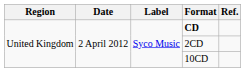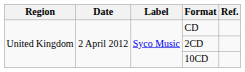CD | Format: bold -> normal
